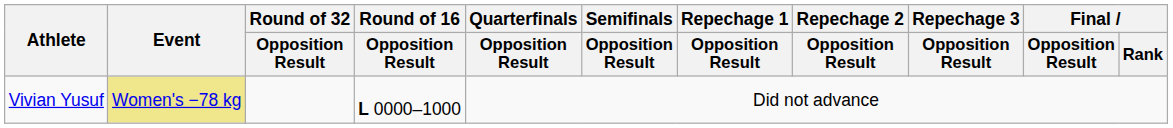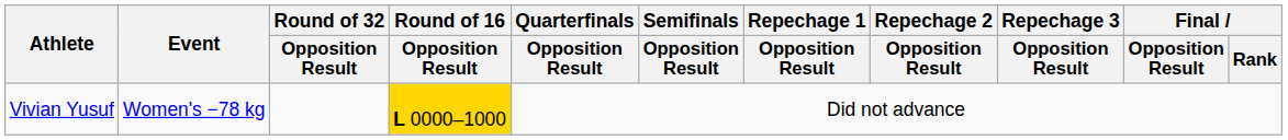Vivian Yusuf | Event: khaki background -> no background
Vivian Yusuf | Round of 16 / Opposition Result: no background -> gold background
